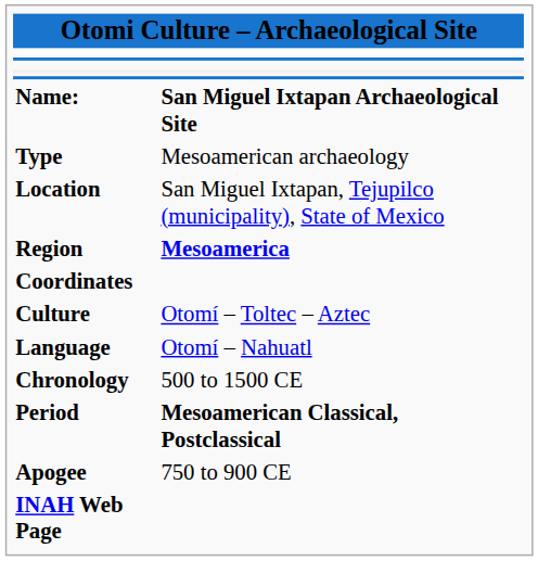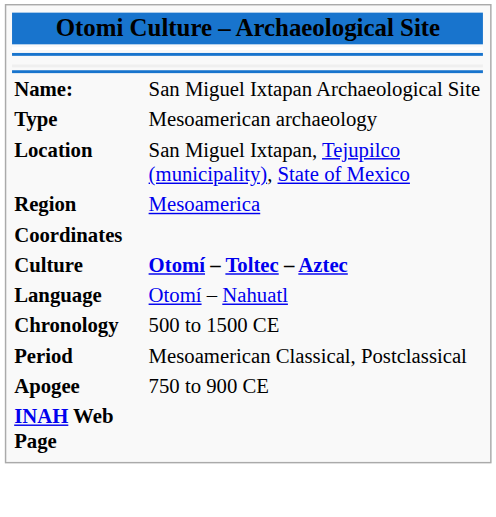Name: | column 2: bold -> normal
Region | column 2: bold -> normal
Culture | column 2: normal -> bold
Period | column 2: bold -> normal
